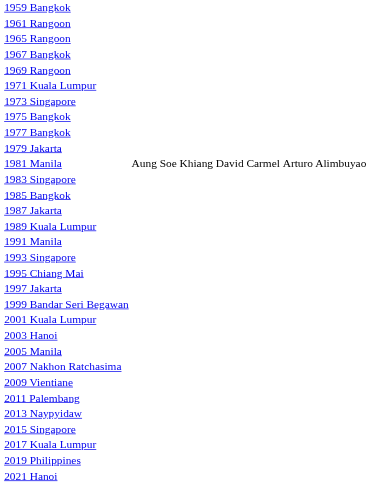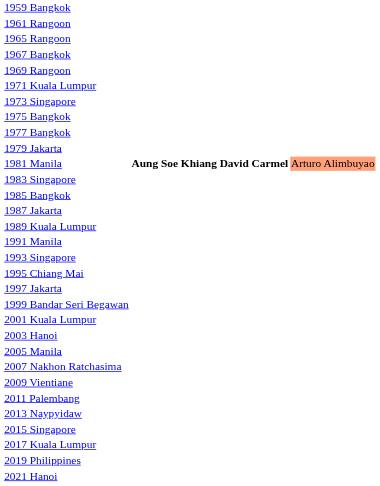1981 Manila | column 2: normal -> bold
1981 Manila | column 3: normal -> bold
1981 Manila | column 4: no background -> lightsalmon background
